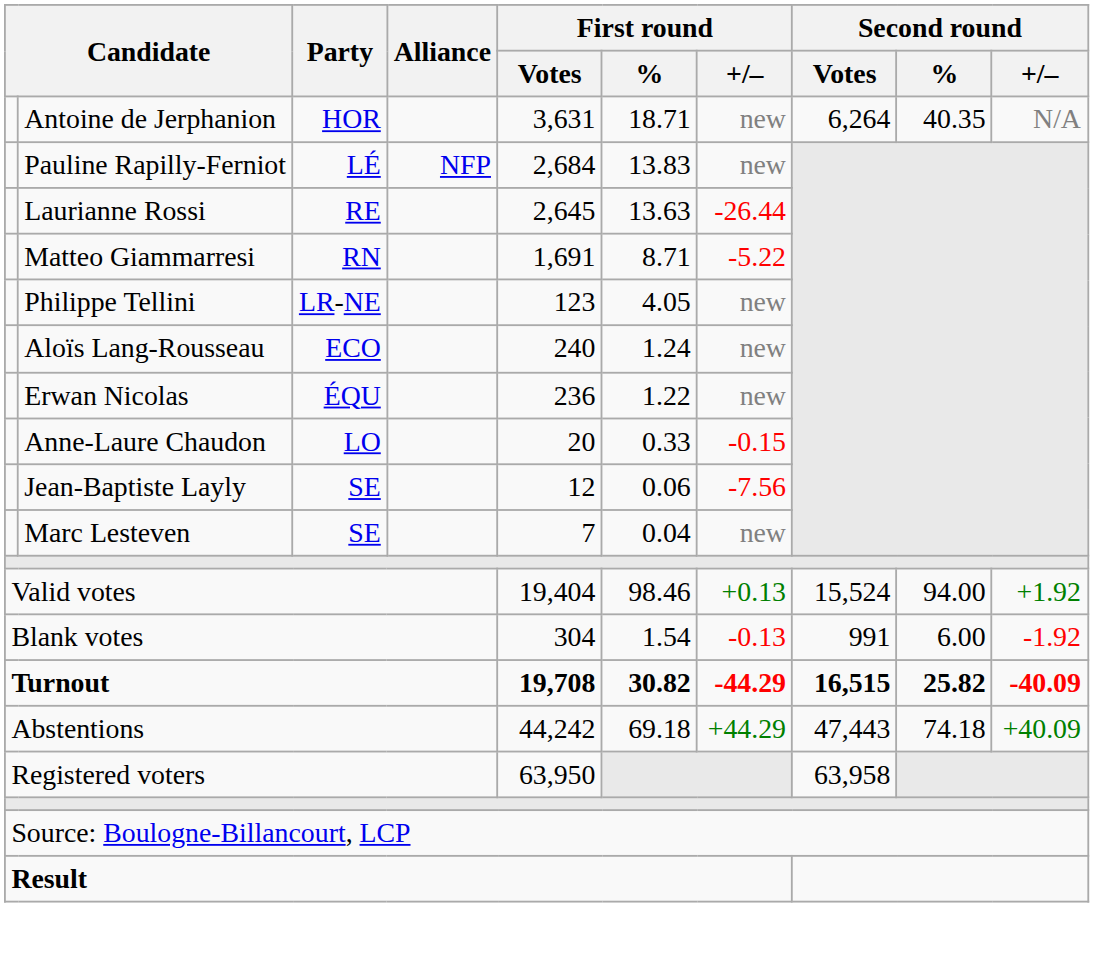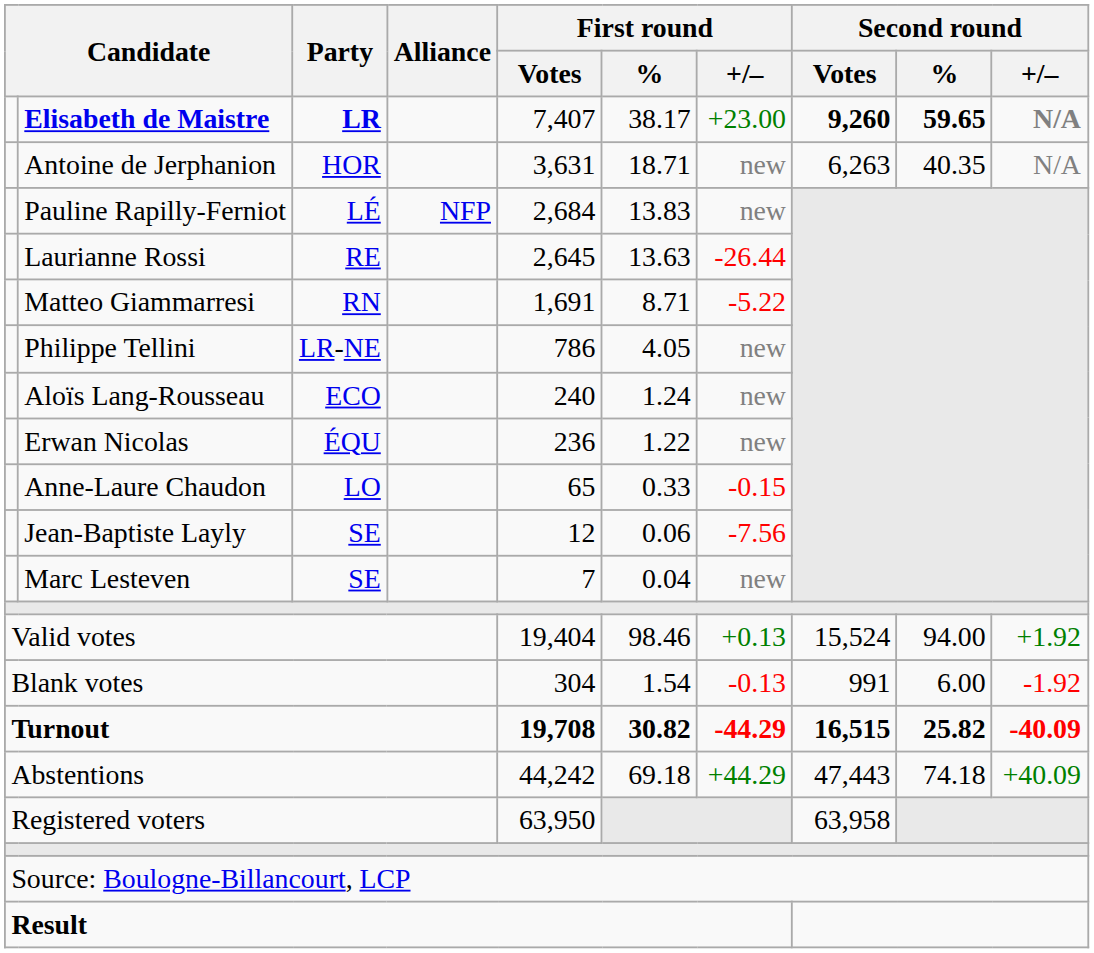+ row: Elisabeth de Maistre | LR | 7,407 | 38.17 | +23.00 | 9,260 | 59.65 | N/A
Antoine de Jerphanion | Second round / Votes: 6,264 -> 6,263
Philippe Tellini | First round / Votes: 123 -> 786
Anne-Laure Chaudon | First round / Votes: 20 -> 65
